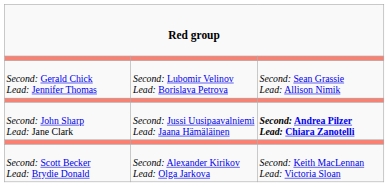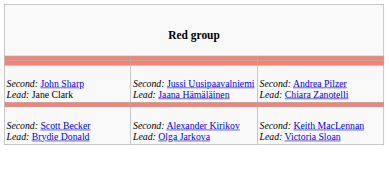- row: Second: Gerald Chick Lead: Jennifer Thomas | Second: Lubomir Velinov Lead: Borislava Petrova | Second: Sean Grassie Lead: Allison Nimik
Second: John Sharp Lead: Jane Clark | column 3: bold -> normal
